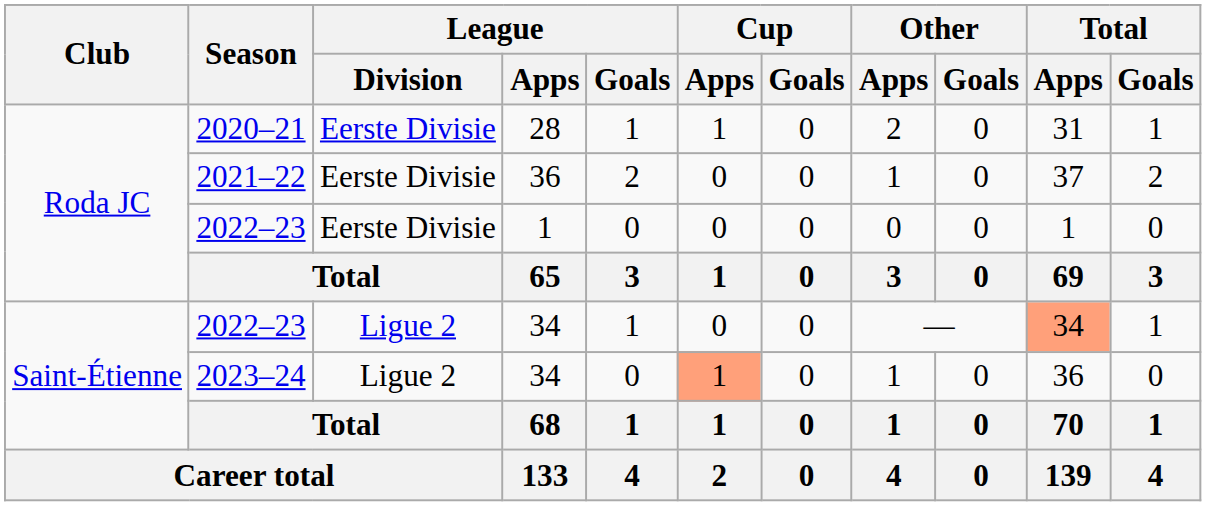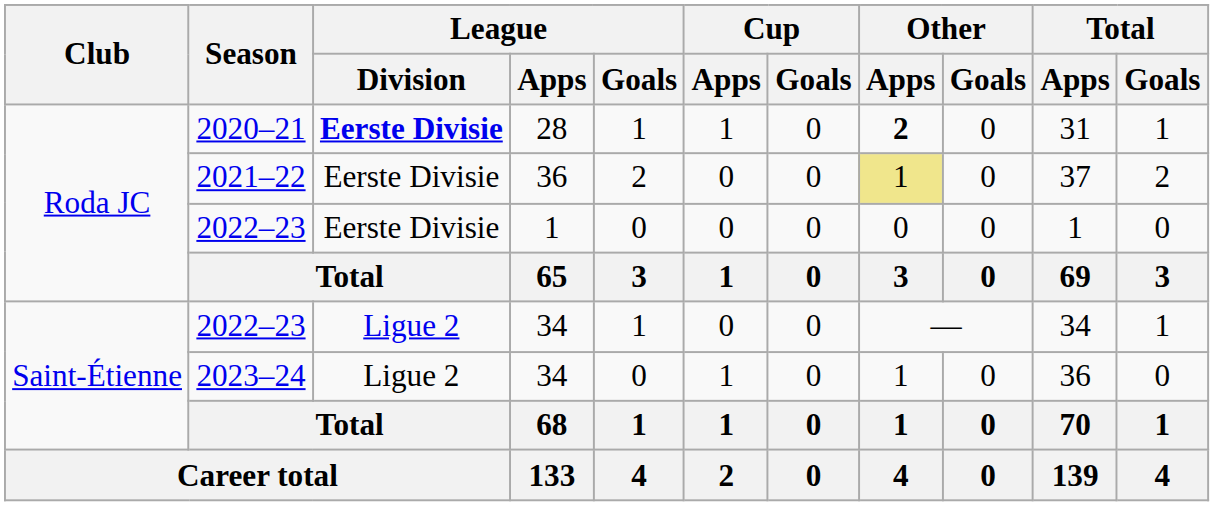2020–21 | League / Division: normal -> bold
2020–21 | Other / Apps: normal -> bold
2021–22 | Other / Apps: no background -> khaki background
2022–23 / 34 | Total / Apps: lightsalmon background -> no background
2023–24 | Cup / Apps: lightsalmon background -> no background
